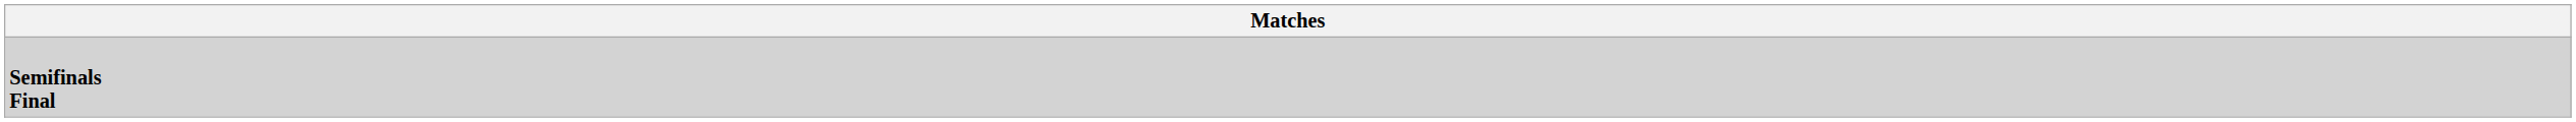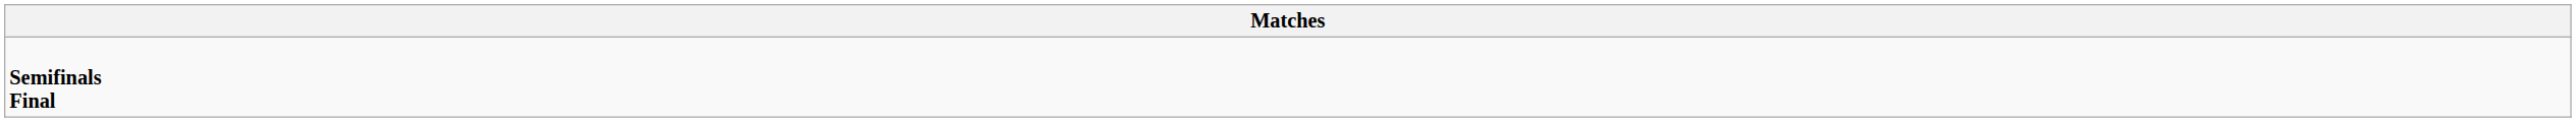row 2 | column 1: lightgrey background -> no background
